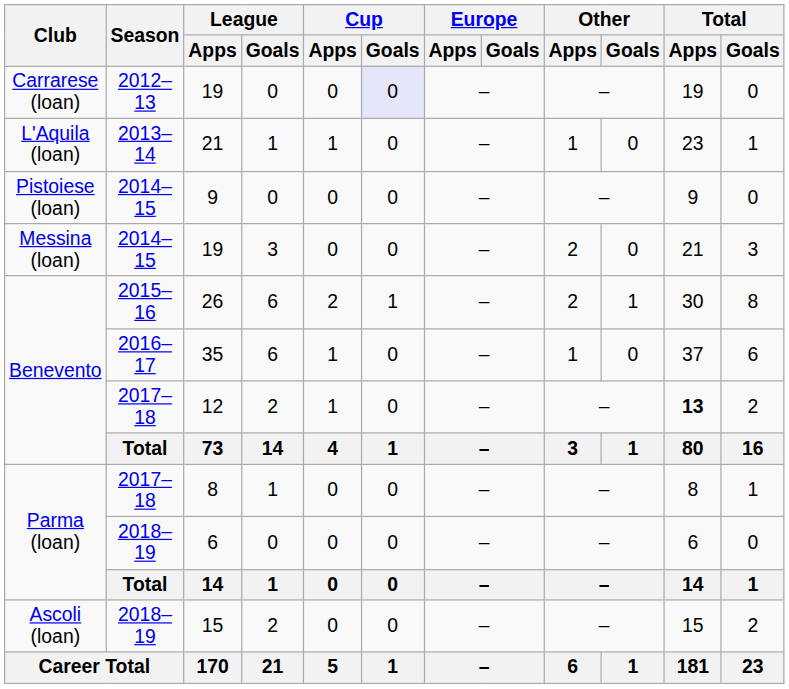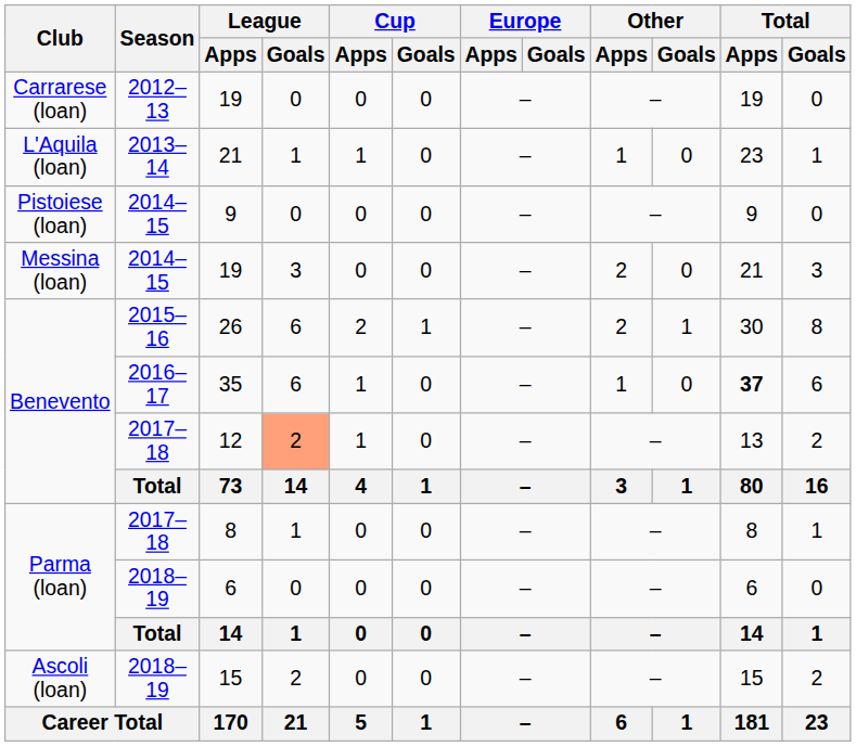Carrarese (loan) / 19 | Cup / Goals: lavender background -> no background
35 | Total / Apps: normal -> bold
12 | League / Goals: no background -> lightsalmon background
12 | Total / Apps: bold -> normal
